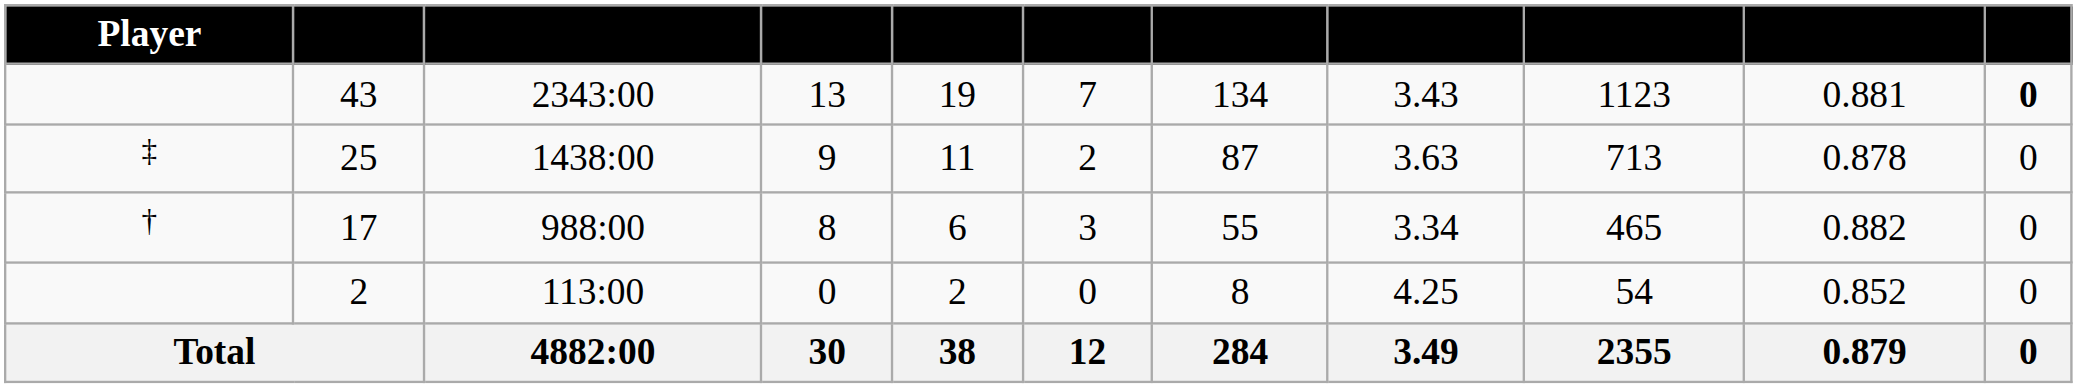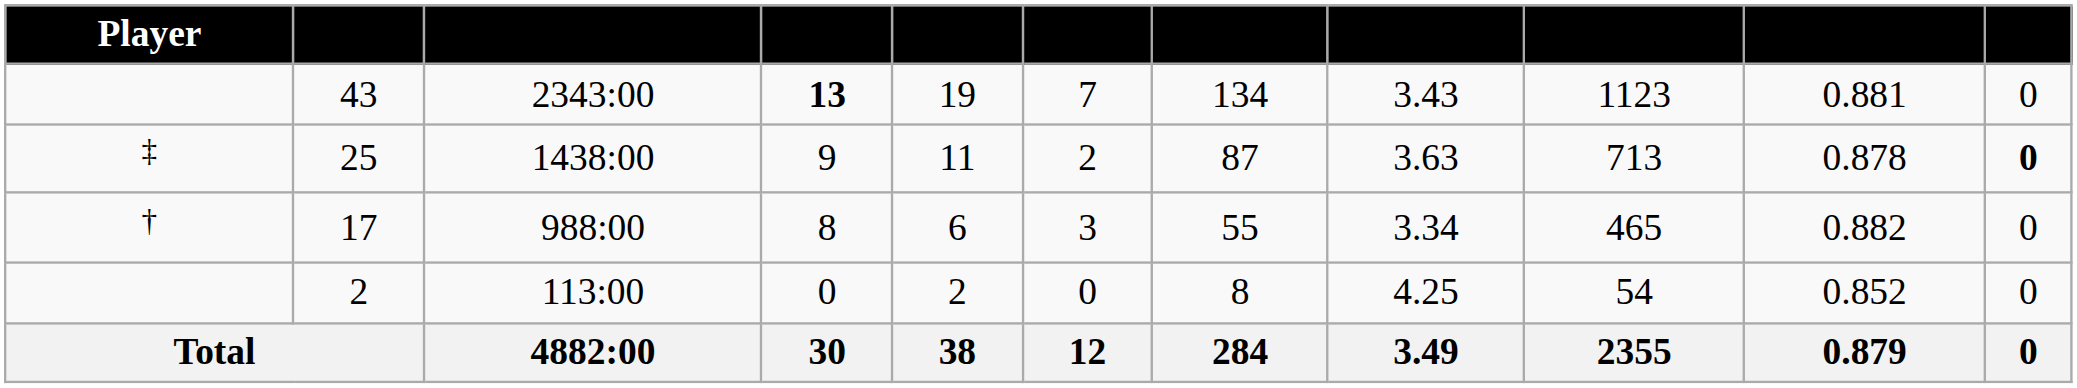43 | column 4: normal -> bold
43 | column 11: bold -> normal
25 | column 11: normal -> bold
